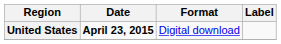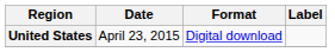United States | Date: bold -> normal
